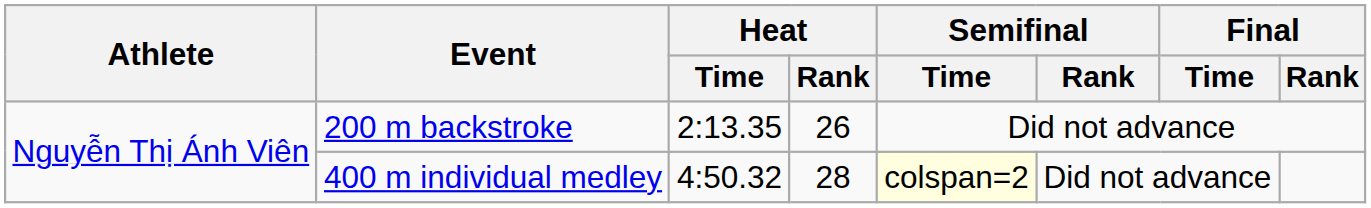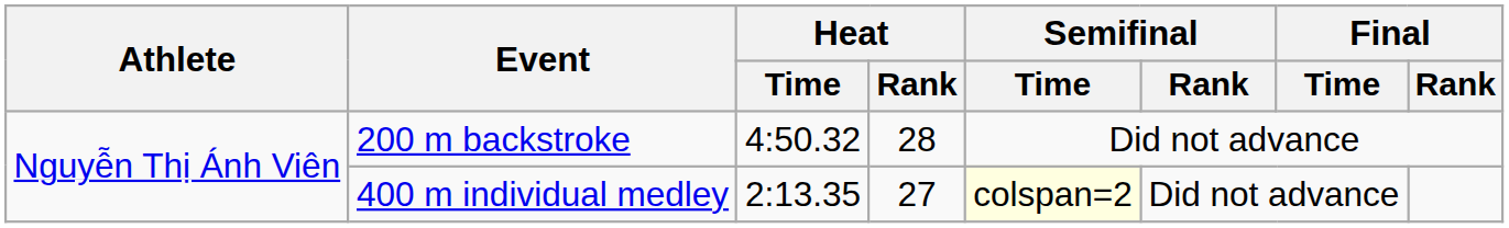200 m backstroke | Heat / Time: 2:13.35 -> 4:50.32
200 m backstroke | Heat / Rank: 26 -> 28
400 m individual medley | Heat / Time: 4:50.32 -> 2:13.35
400 m individual medley | Heat / Rank: 28 -> 27
